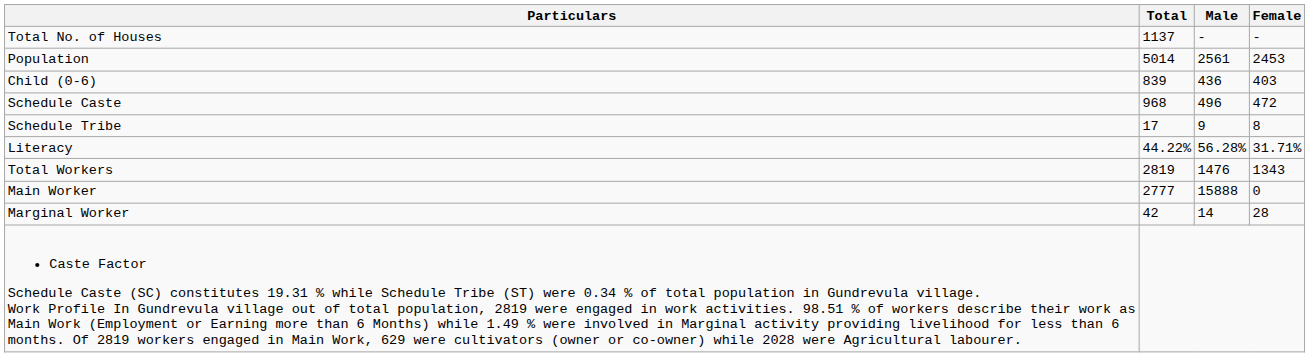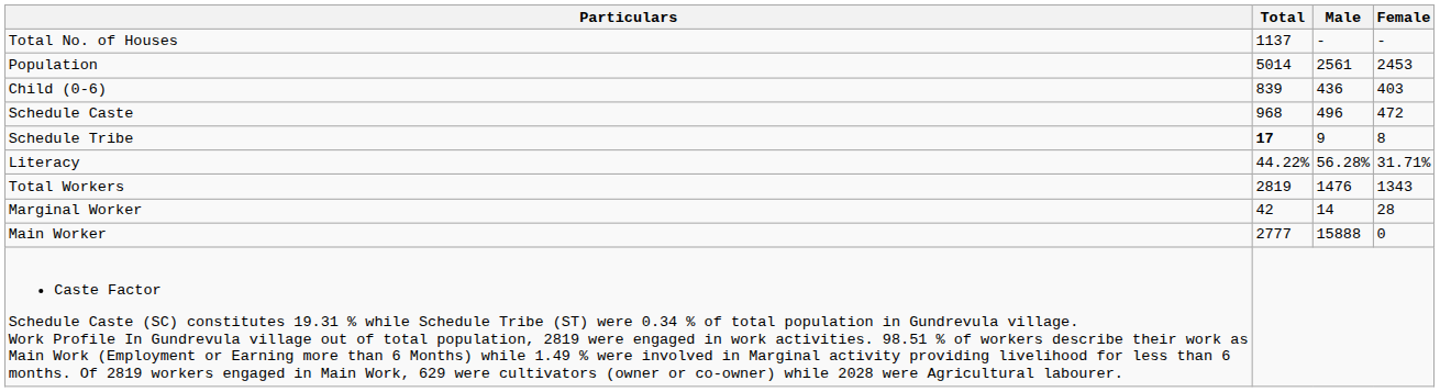Schedule Tribe | Total: normal -> bold
rows swapped: Main Worker <-> Marginal Worker
